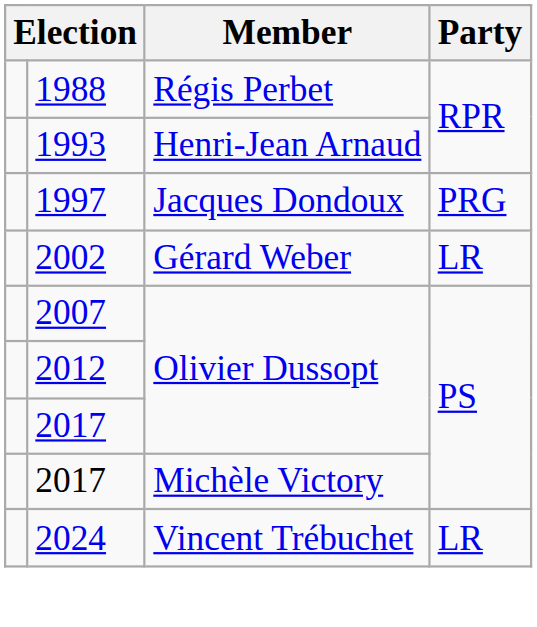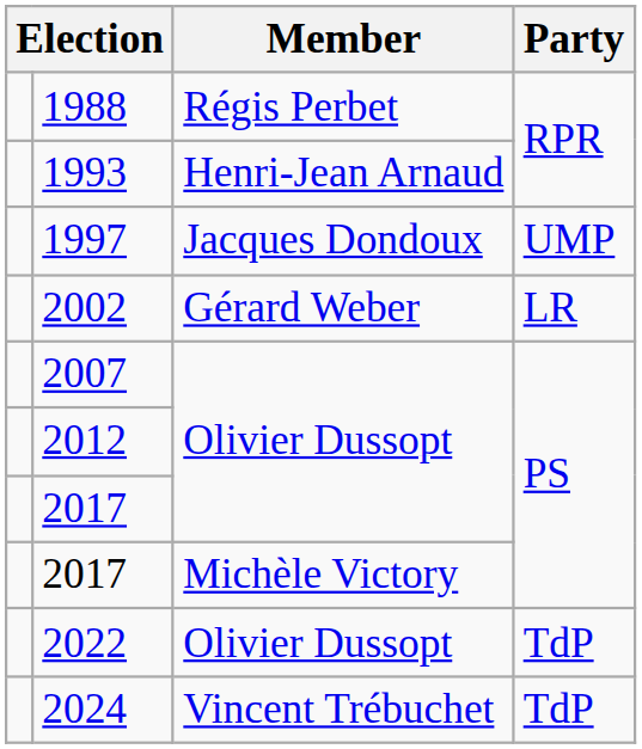1997 | Party: PRG -> UMP
+ row: 2022 | Olivier Dussopt | TdP
2024 | Party: LR -> TdP
